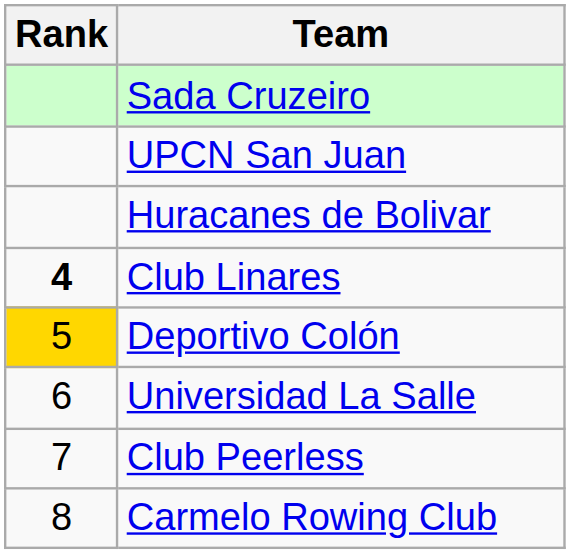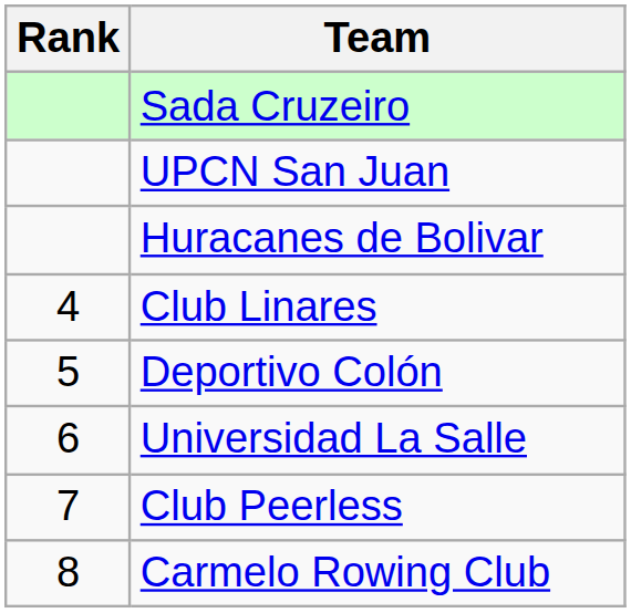Club Linares | Rank: bold -> normal
Deportivo Colón | Rank: gold background -> no background
